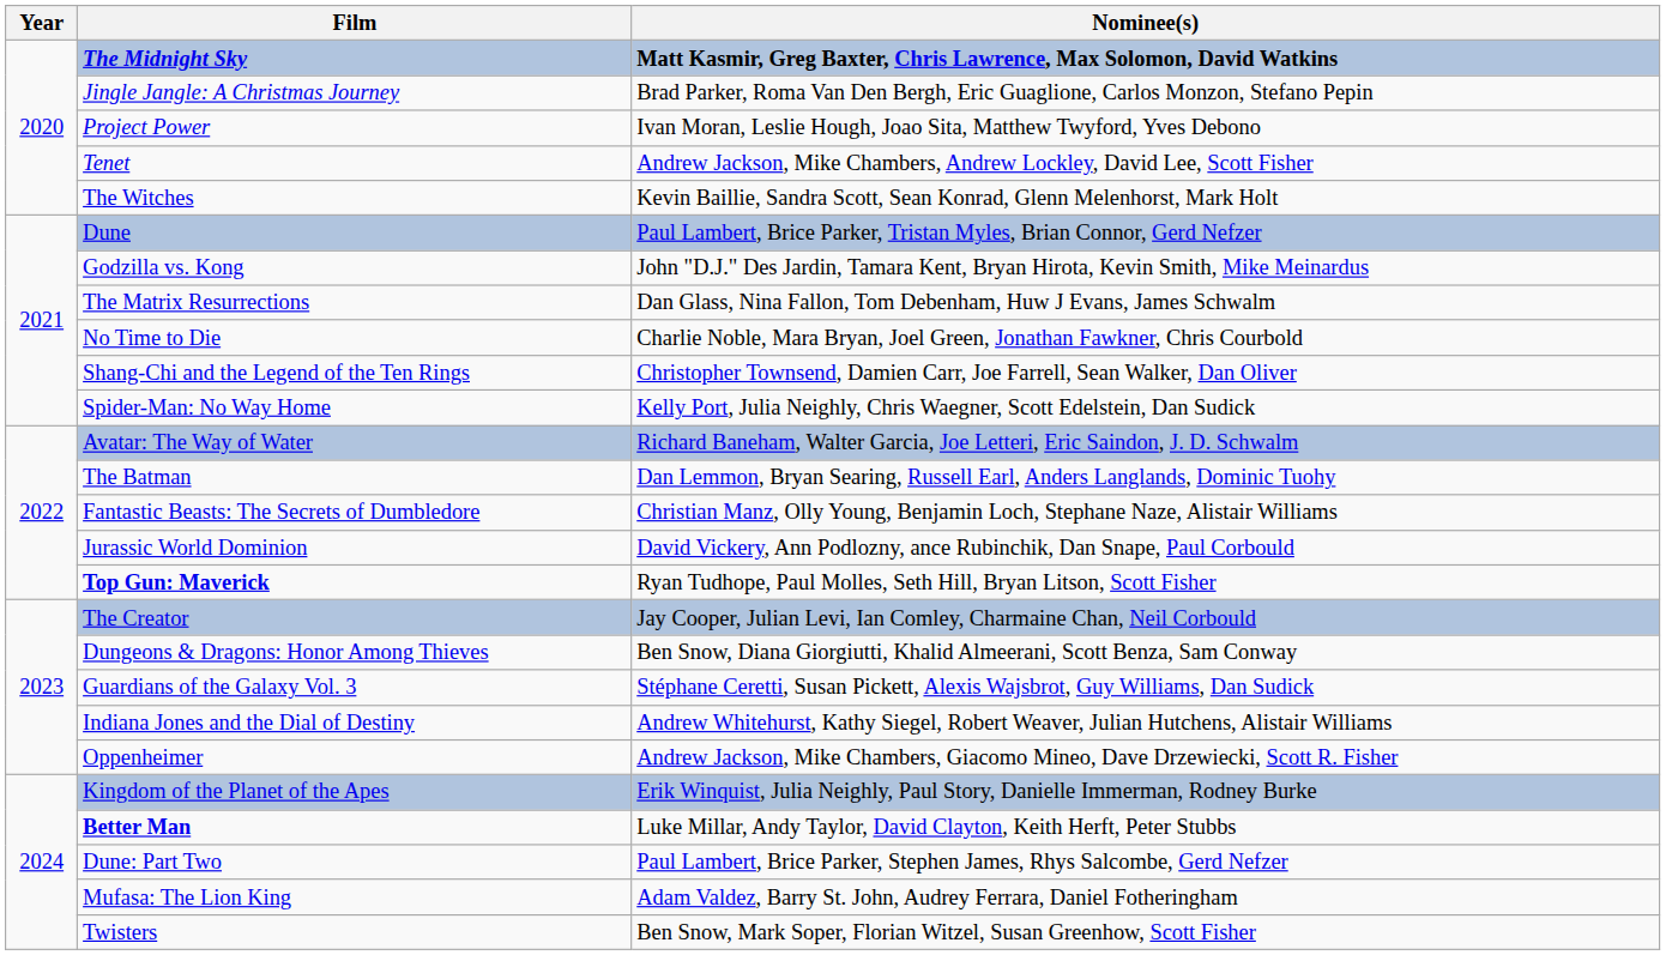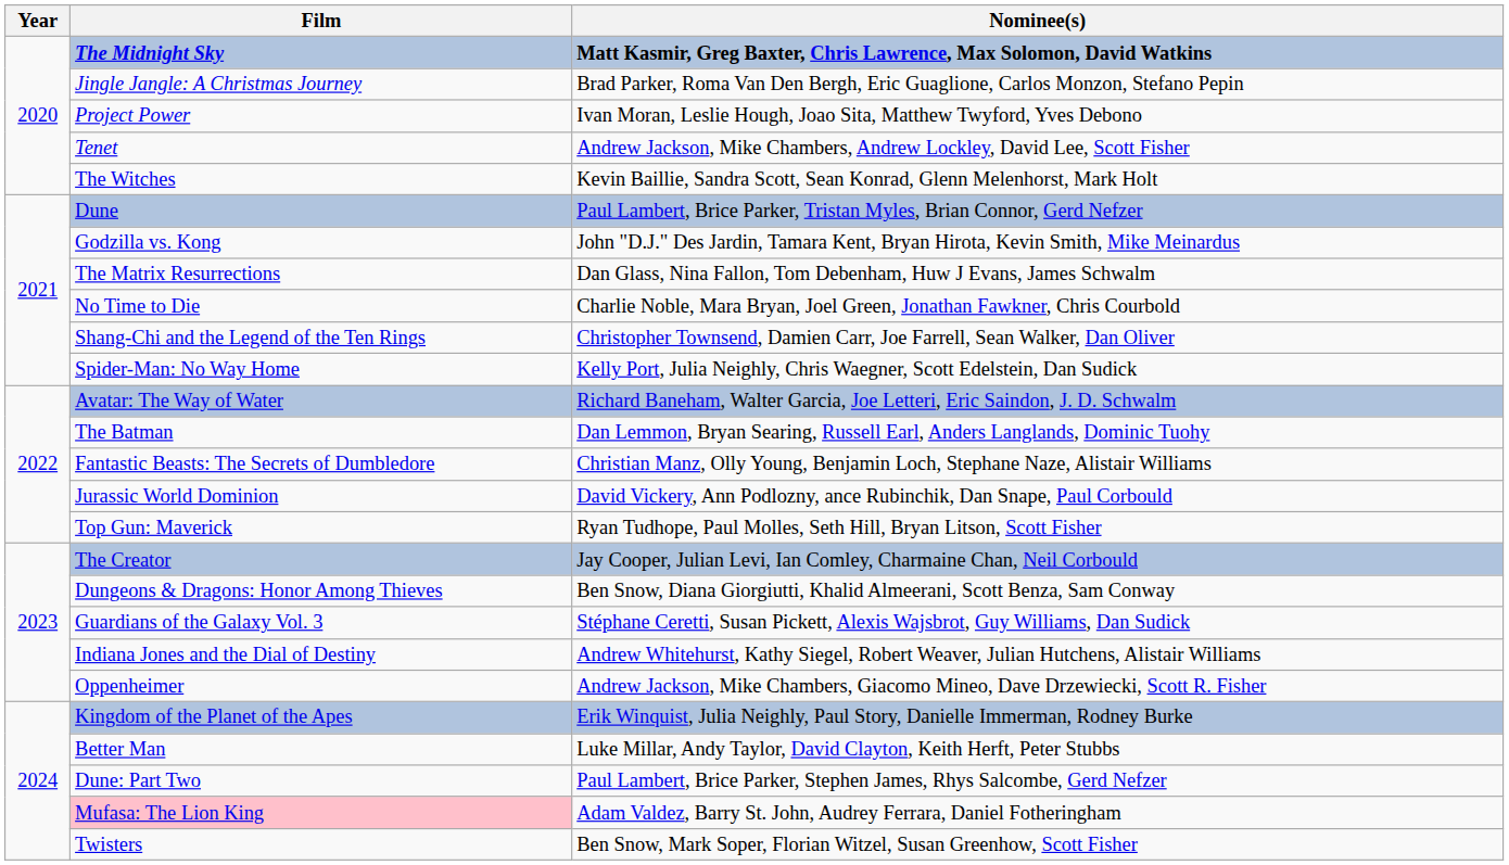Top Gun: Maverick | Film: bold -> normal
Better Man | Film: bold -> normal
Mufasa: The Lion King | Film: no background -> pink background
